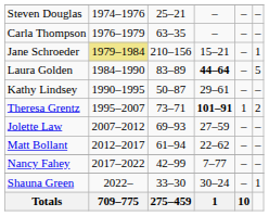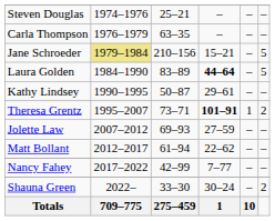Jane Schroeder | column 6: 1 -> 5
Shauna Green | column 6: 1 -> 2
